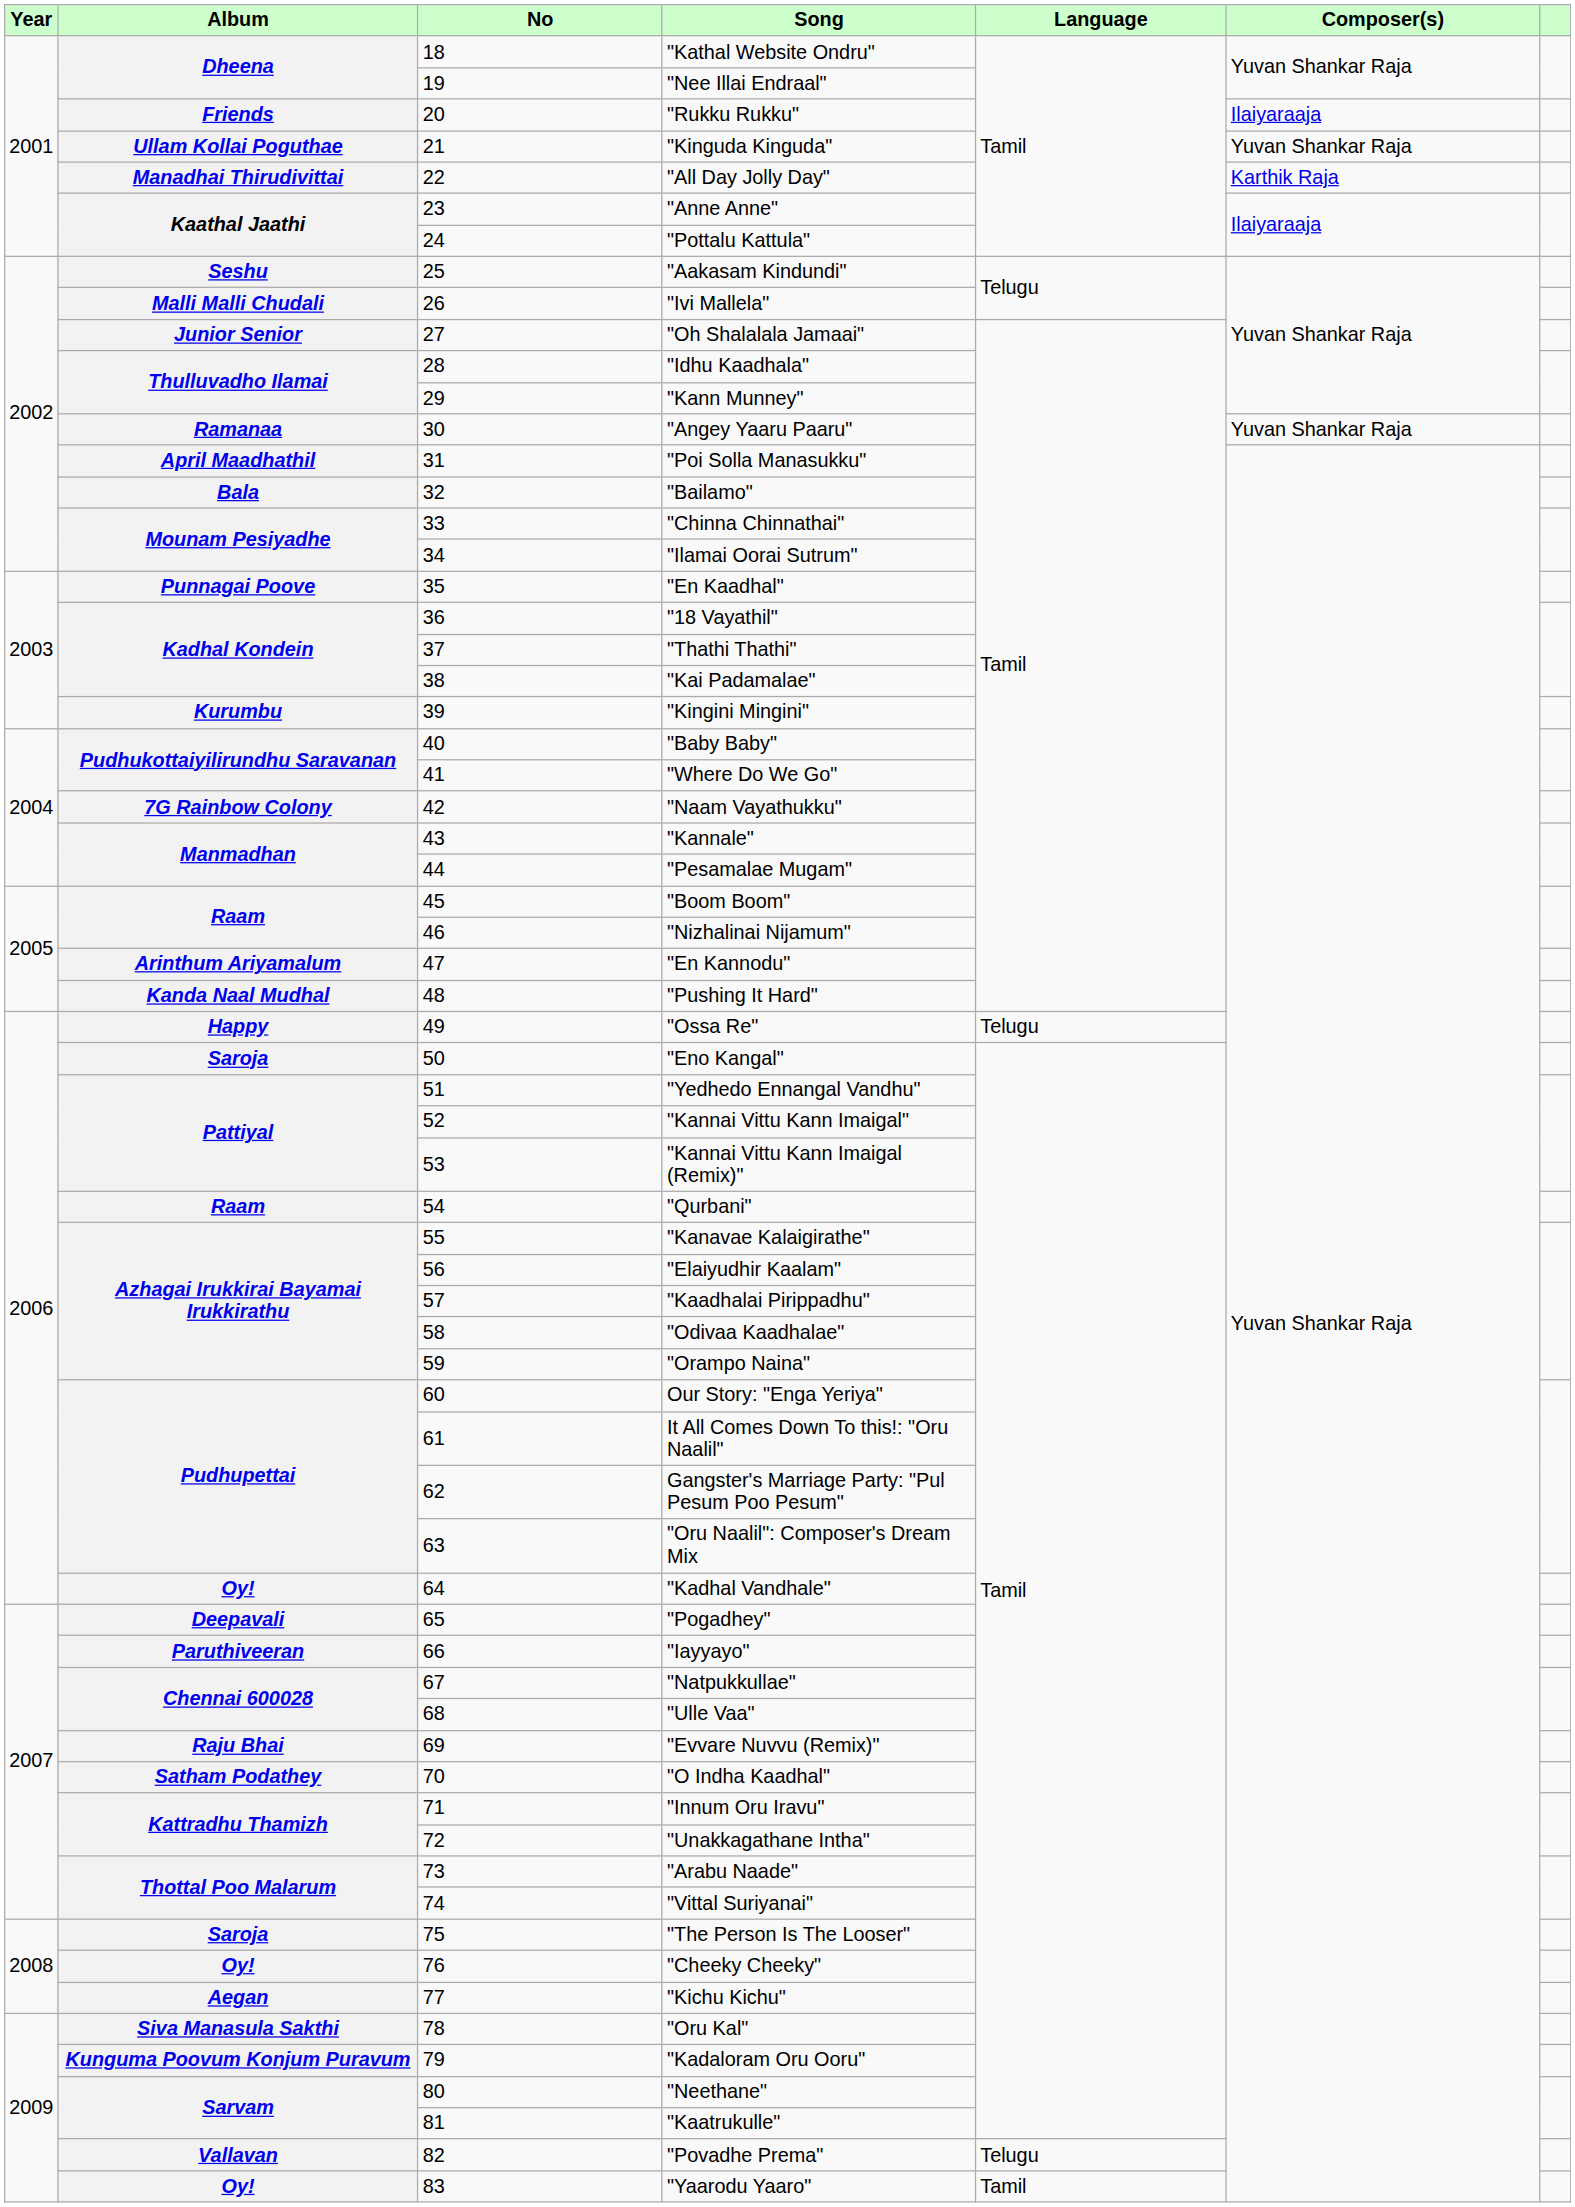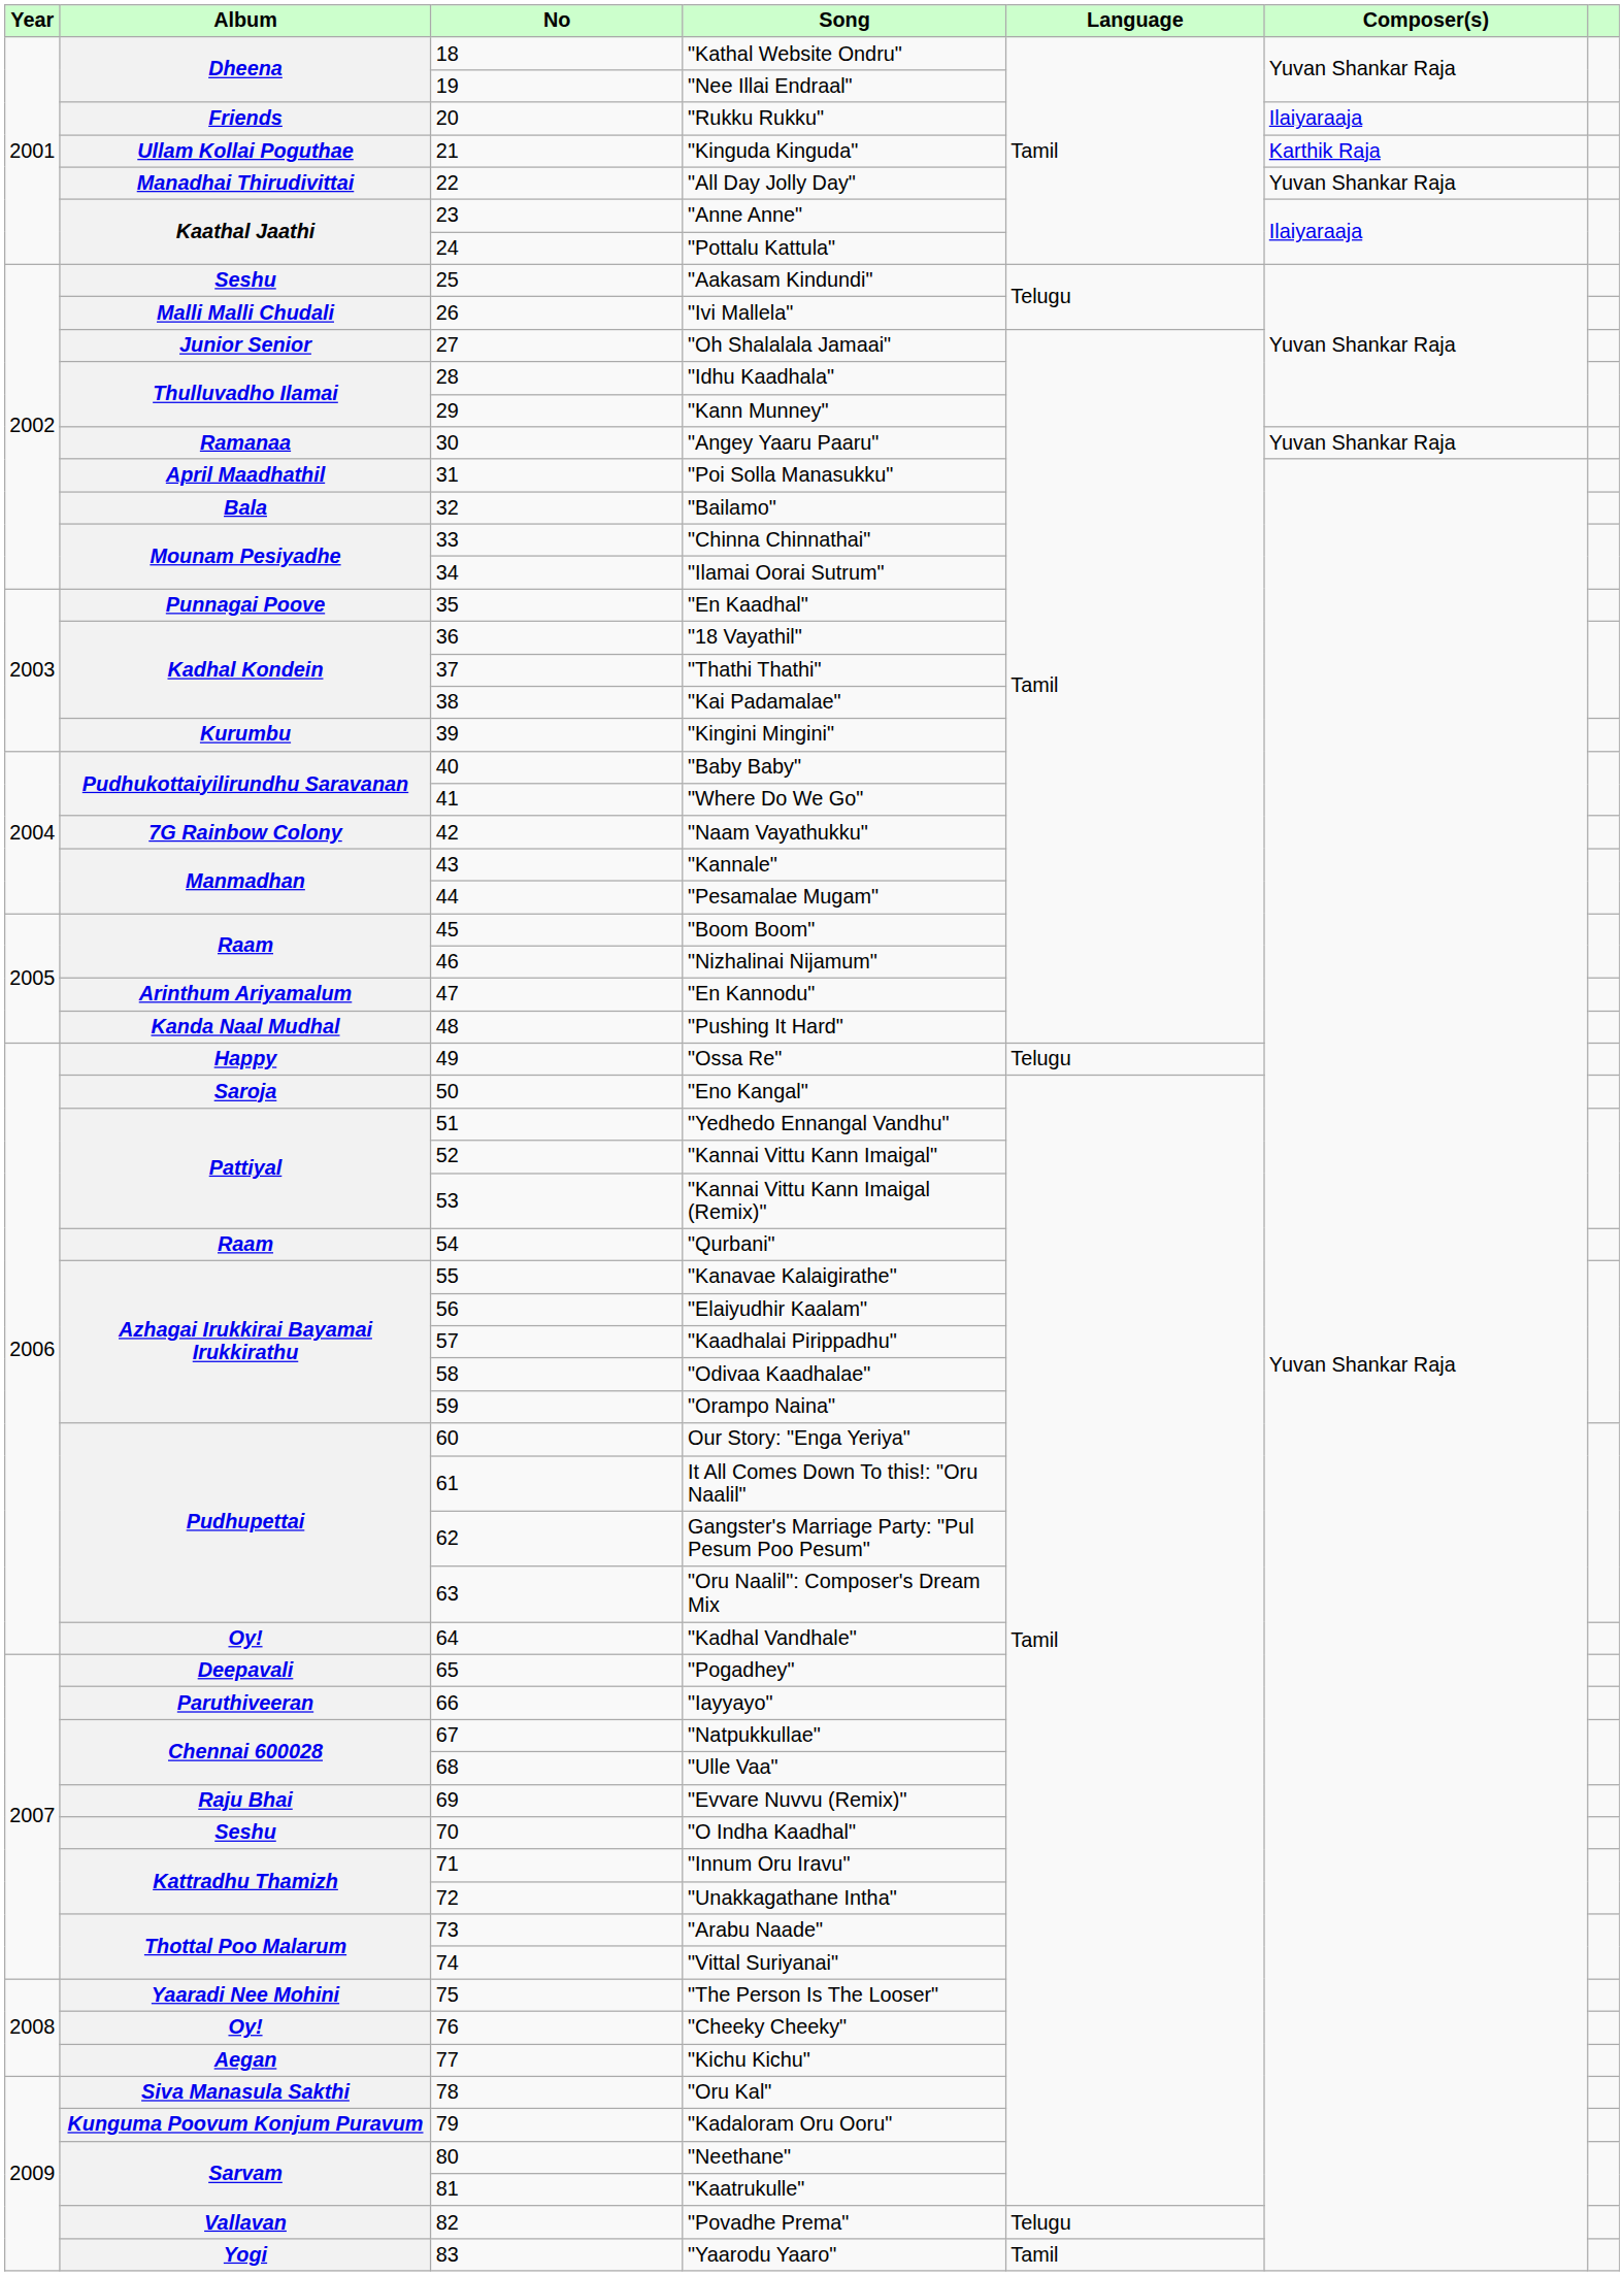"Kinguda Kinguda" | Composer(s): Yuvan Shankar Raja -> Karthik Raja
"All Day Jolly Day" | Composer(s): Karthik Raja -> Yuvan Shankar Raja
"O Indha Kaadhal" | Album: Satham Podathey -> Seshu
"The Person Is The Looser" | Album: Saroja -> Yaaradi Nee Mohini
"Yaarodu Yaaro" | Album: Oy! -> Yogi
